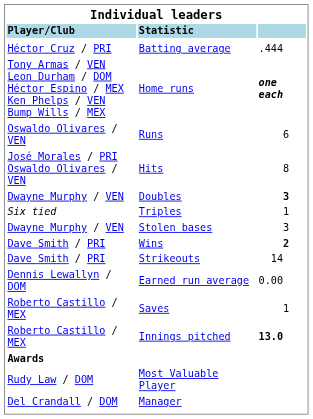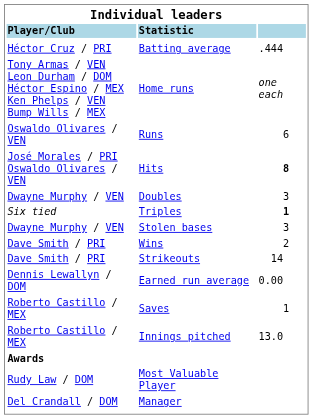Home runs | column 3: bold -> normal
Hits | column 3: normal -> bold
Doubles | column 3: bold -> normal
Triples | column 3: normal -> bold
Wins | column 3: bold -> normal
Innings pitched | column 3: bold -> normal
